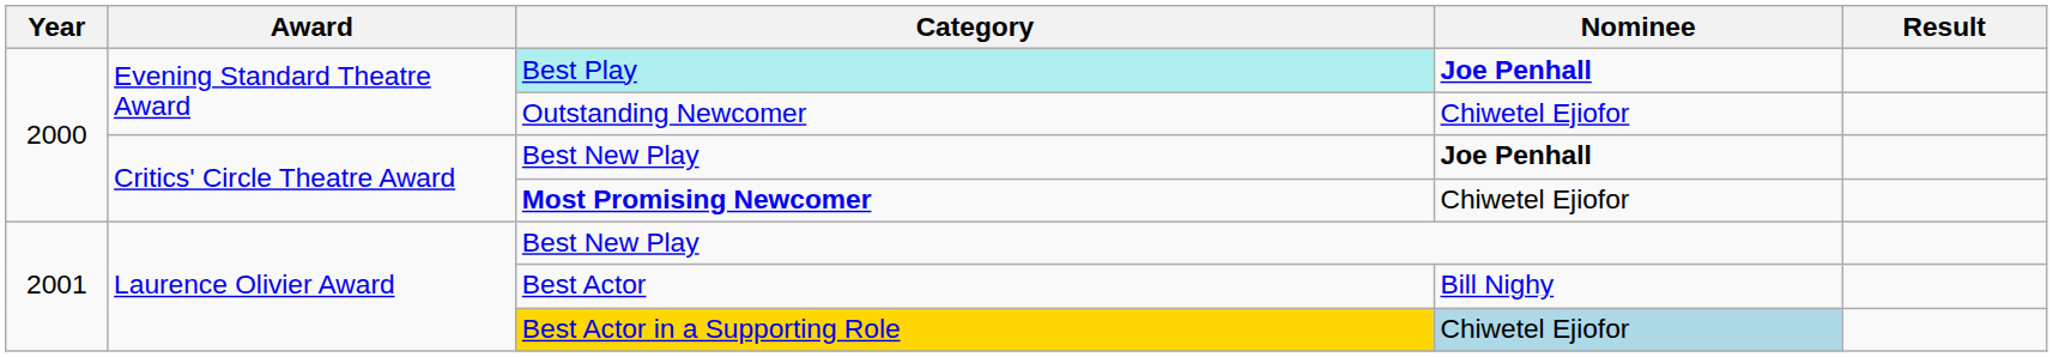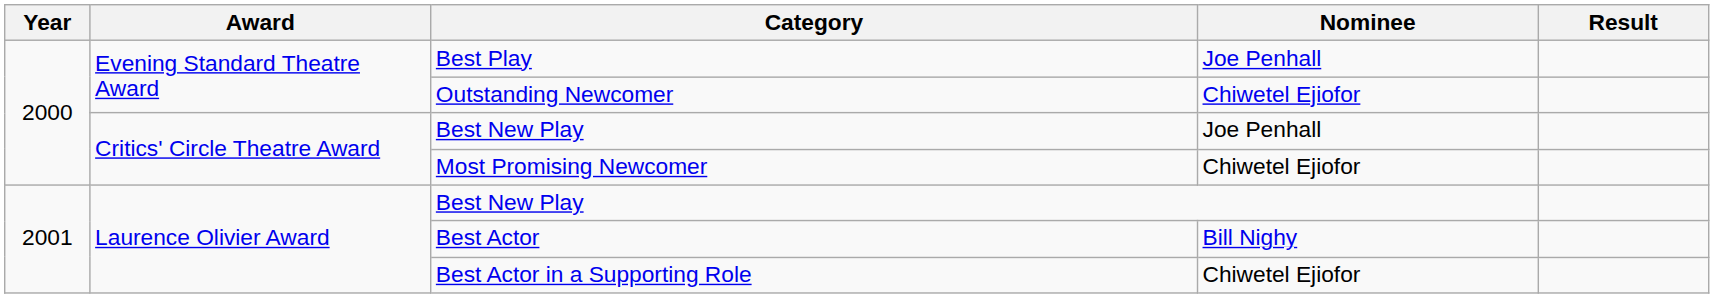Best Play | Category: paleturquoise background -> no background
Best Play | Nominee: bold -> normal
Best New Play / Joe Penhall | Nominee: bold -> normal
Most Promising Newcomer | Category: bold -> normal
Best Actor in a Supporting Role | Category: gold background -> no background
Best Actor in a Supporting Role | Nominee: lightblue background -> no background
